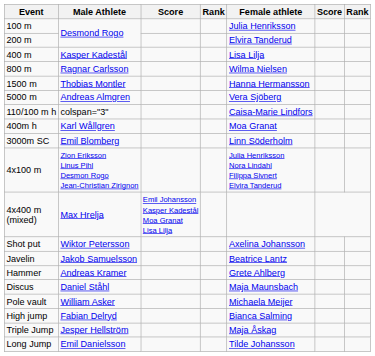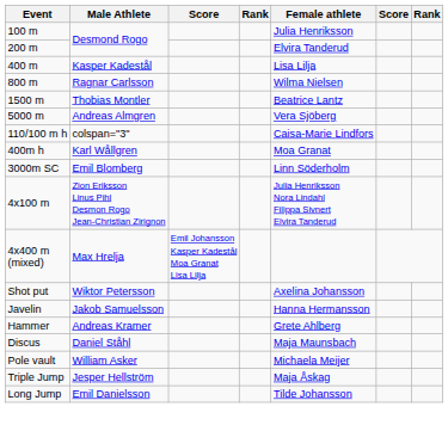1500 m | Female athlete: Hanna Hermansson -> Beatrice Lantz
Javelin | Female athlete: Beatrice Lantz -> Hanna Hermansson
- row: High jump | Fabian Delryd | Bianca Salming
